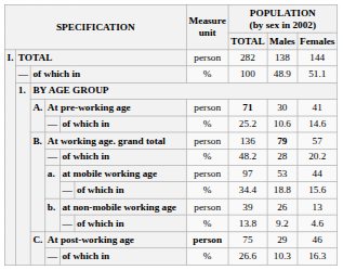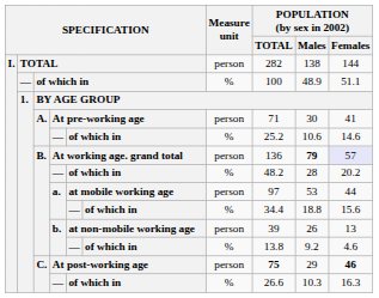At pre-working age | POPULATION (by sex in 2002) / TOTAL: bold -> normal
At working age. grand total | POPULATION (by sex in 2002) / Females: no background -> lavender background
At post-working age | Measure unit: bold -> normal
At post-working age | POPULATION (by sex in 2002) / TOTAL: normal -> bold
At post-working age | POPULATION (by sex in 2002) / Females: normal -> bold
